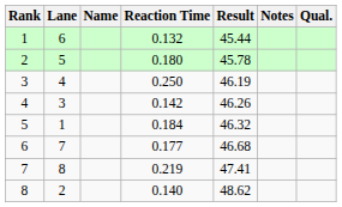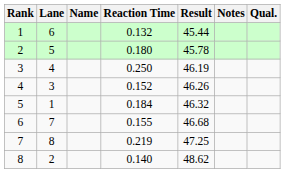row 5 | Reaction Time: 0.142 -> 0.152
row 7 | Reaction Time: 0.177 -> 0.155
row 8 | Result: 47.41 -> 47.25
